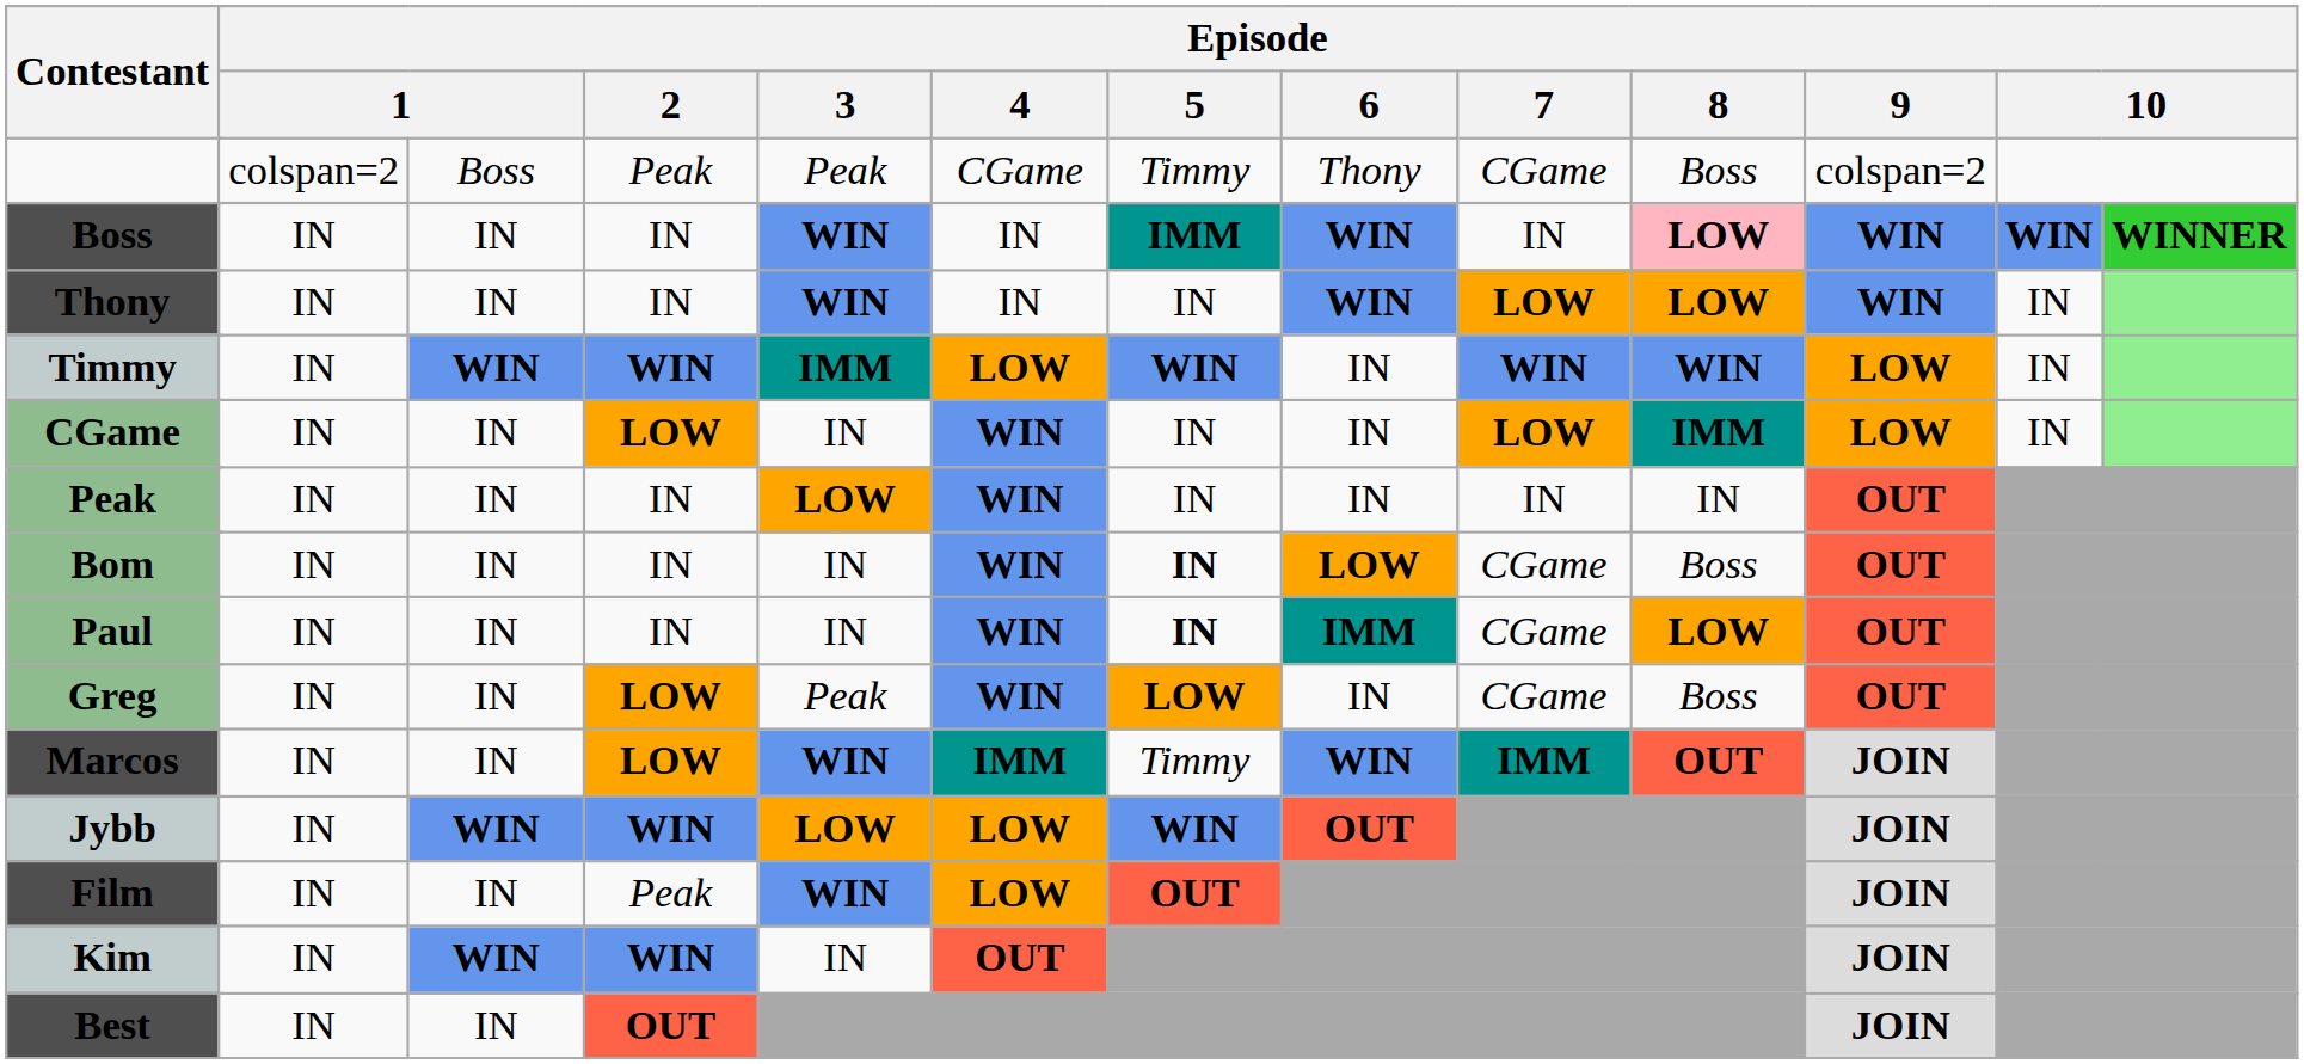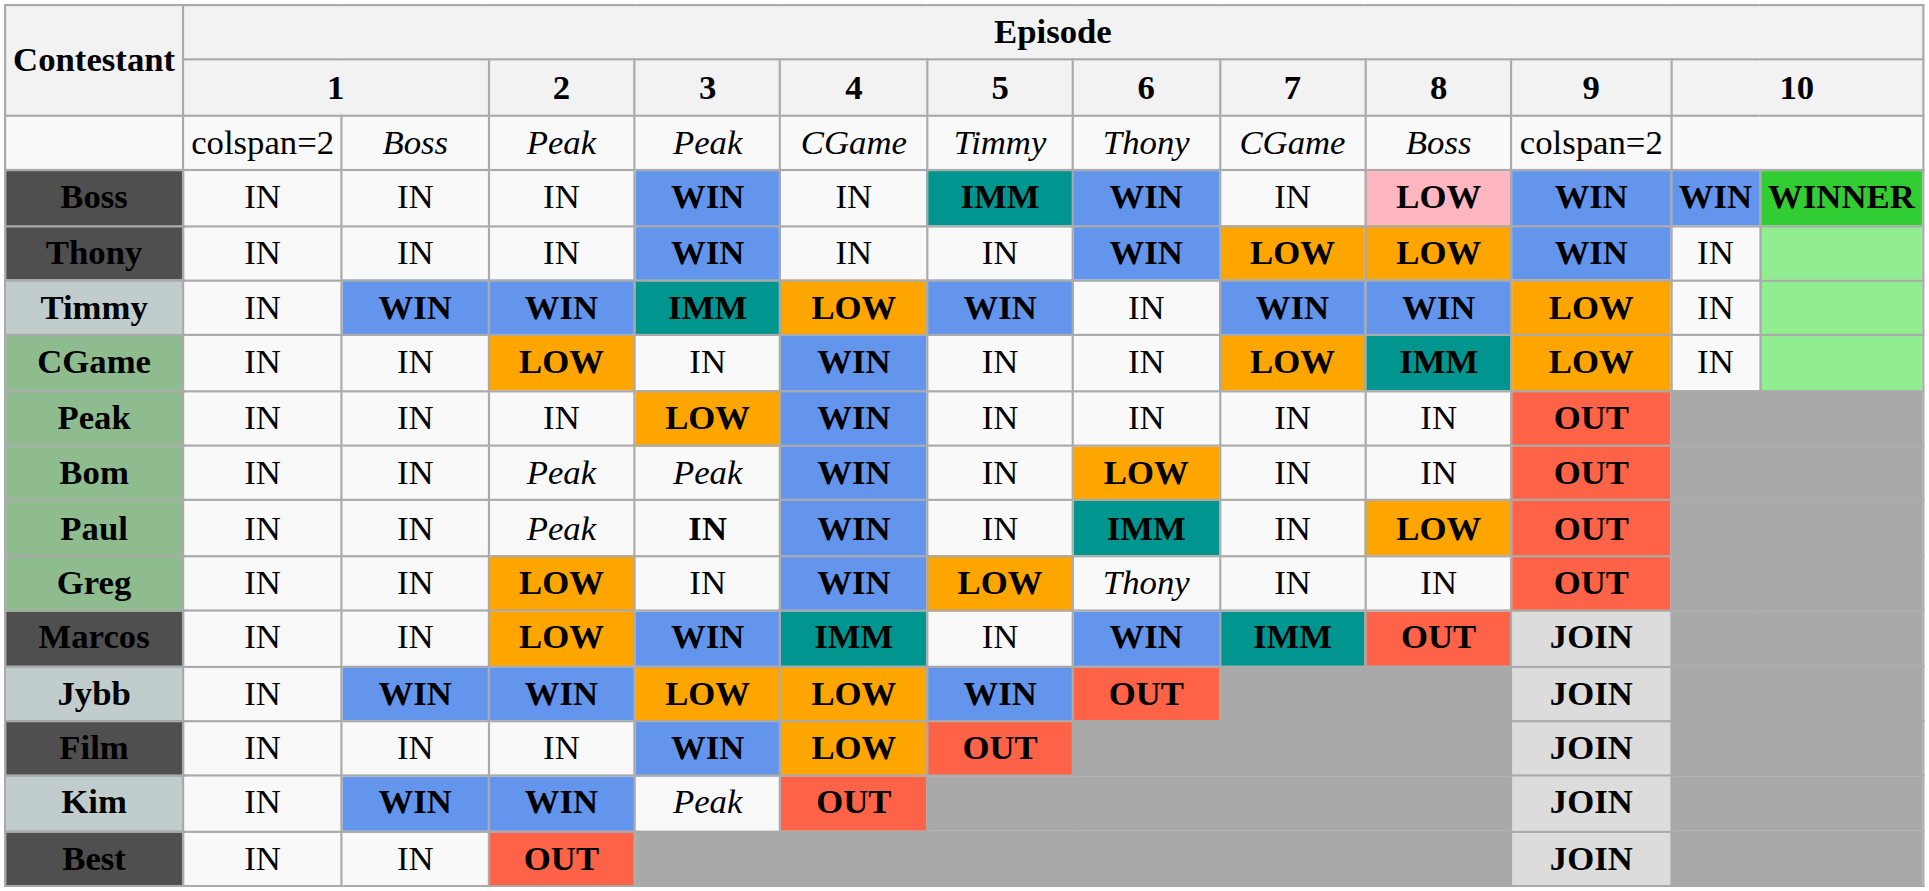Bom | Episode / 2: IN -> Peak
Bom | Episode / 3: IN -> Peak
Bom | Episode / 5: bold -> normal
Bom | Episode / 7: CGame -> IN
Bom | Episode / 8: Boss -> IN
Paul | Episode / 2: IN -> Peak
Paul | Episode / 3: normal -> bold
Paul | Episode / 5: bold -> normal
Paul | Episode / 7: CGame -> IN
Greg | Episode / 3: Peak -> IN
Greg | Episode / 6: IN -> Thony
Greg | Episode / 7: CGame -> IN
Greg | Episode / 8: Boss -> IN
Marcos | Episode / 5: Timmy -> IN
Film | Episode / 2: Peak -> IN
Kim | Episode / 3: IN -> Peak
